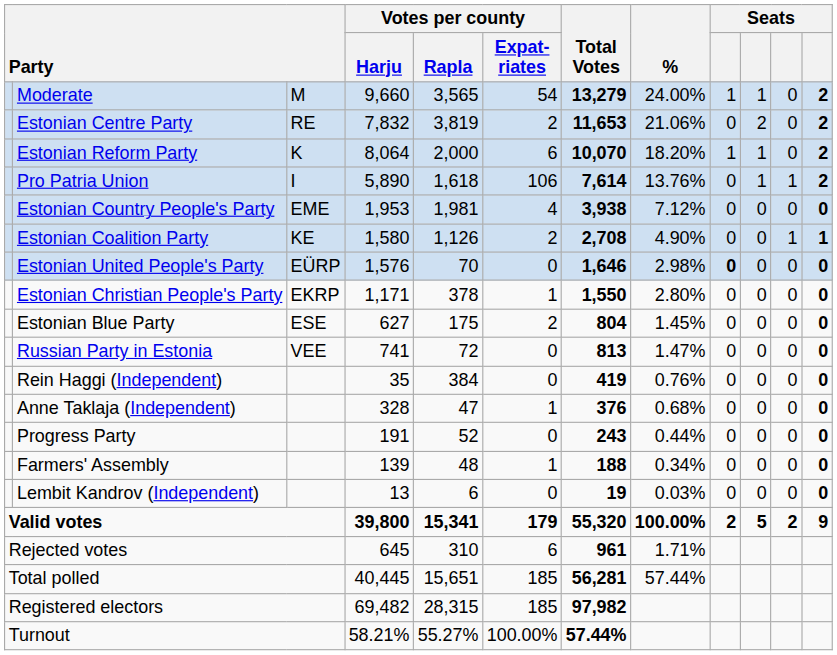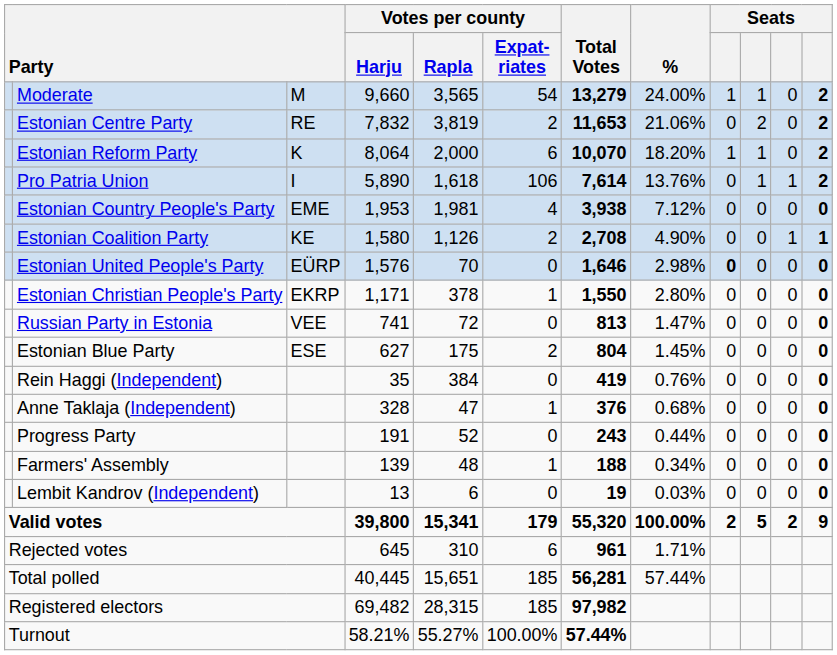rows swapped: Russian Party in Estonia <-> Estonian Blue Party
